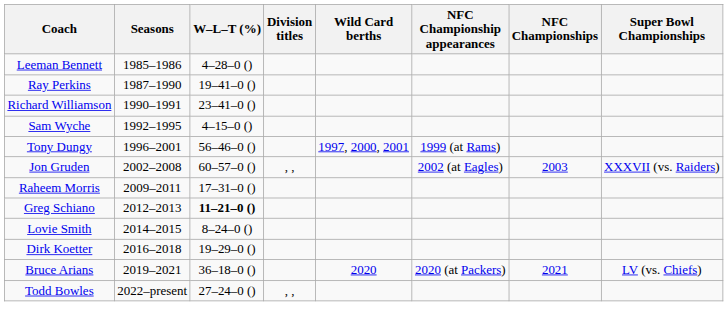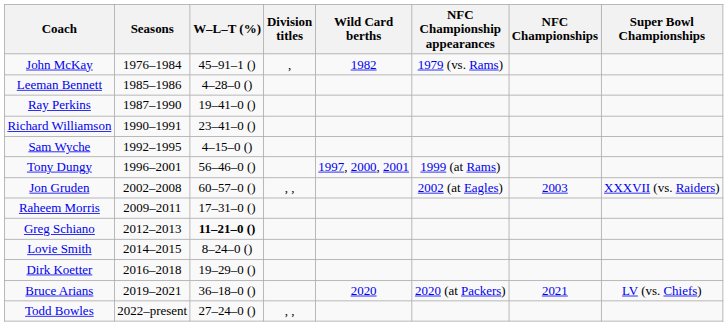+ row: John McKay | 1976–1984 | 45–91–1 () | , | 1982 | 1979 (vs. Rams)
